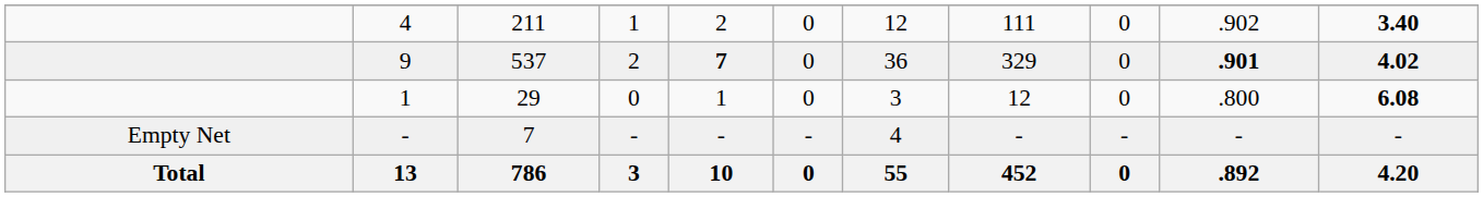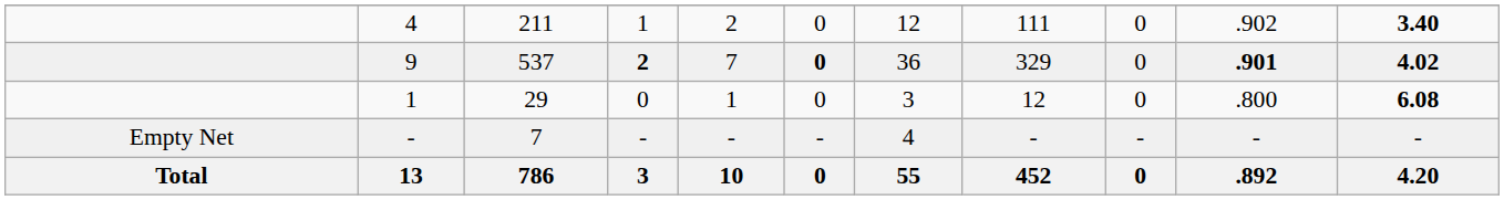9 | column 4: normal -> bold
9 | column 5: bold -> normal
9 | column 6: normal -> bold
